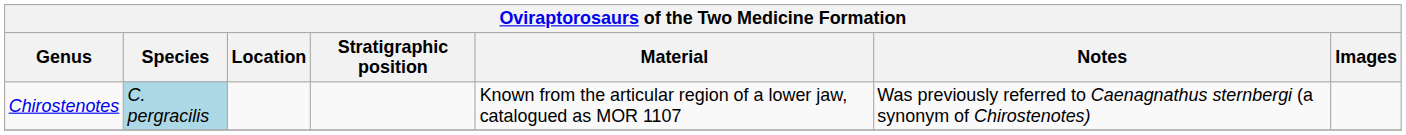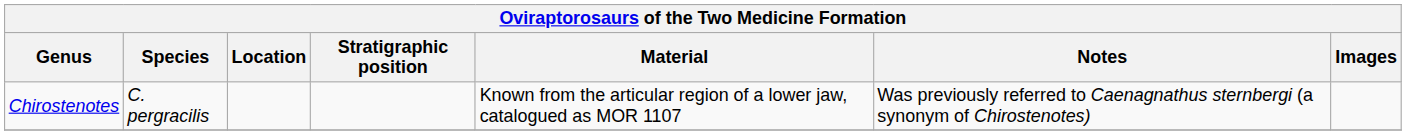Chirostenotes | Species: lightblue background -> no background
